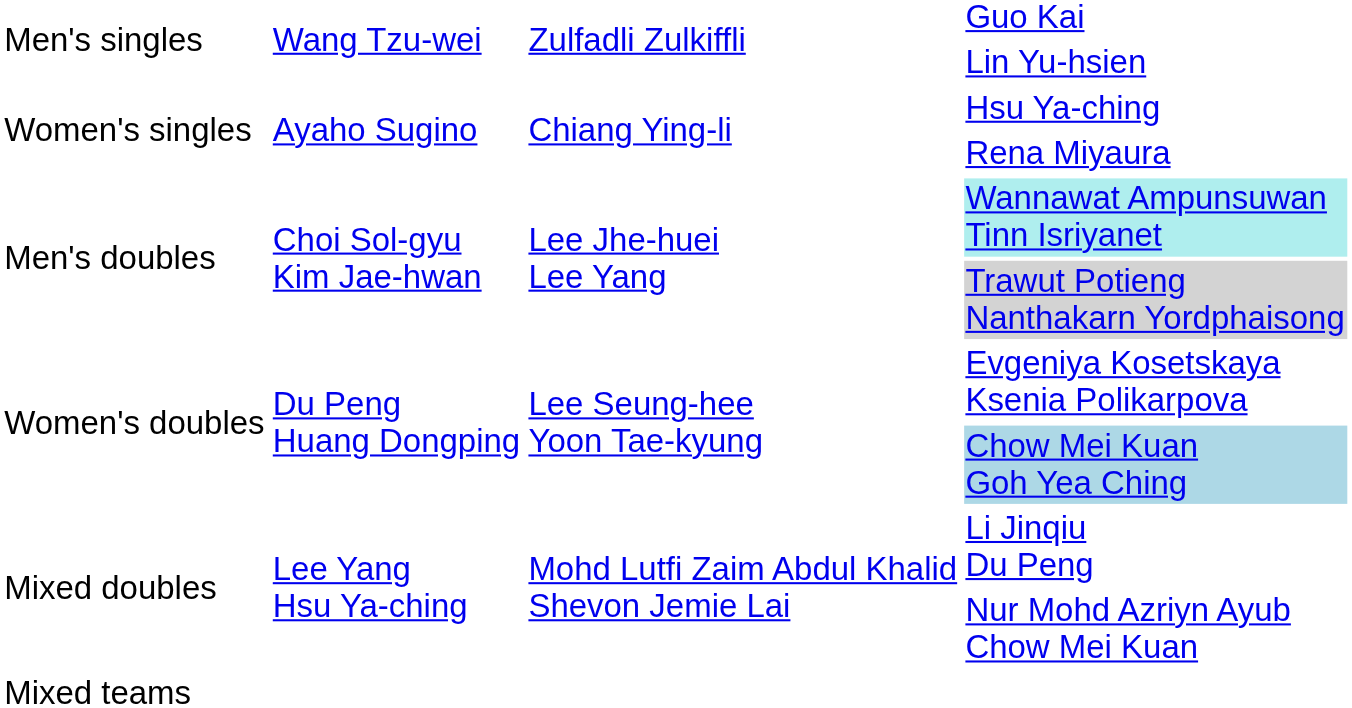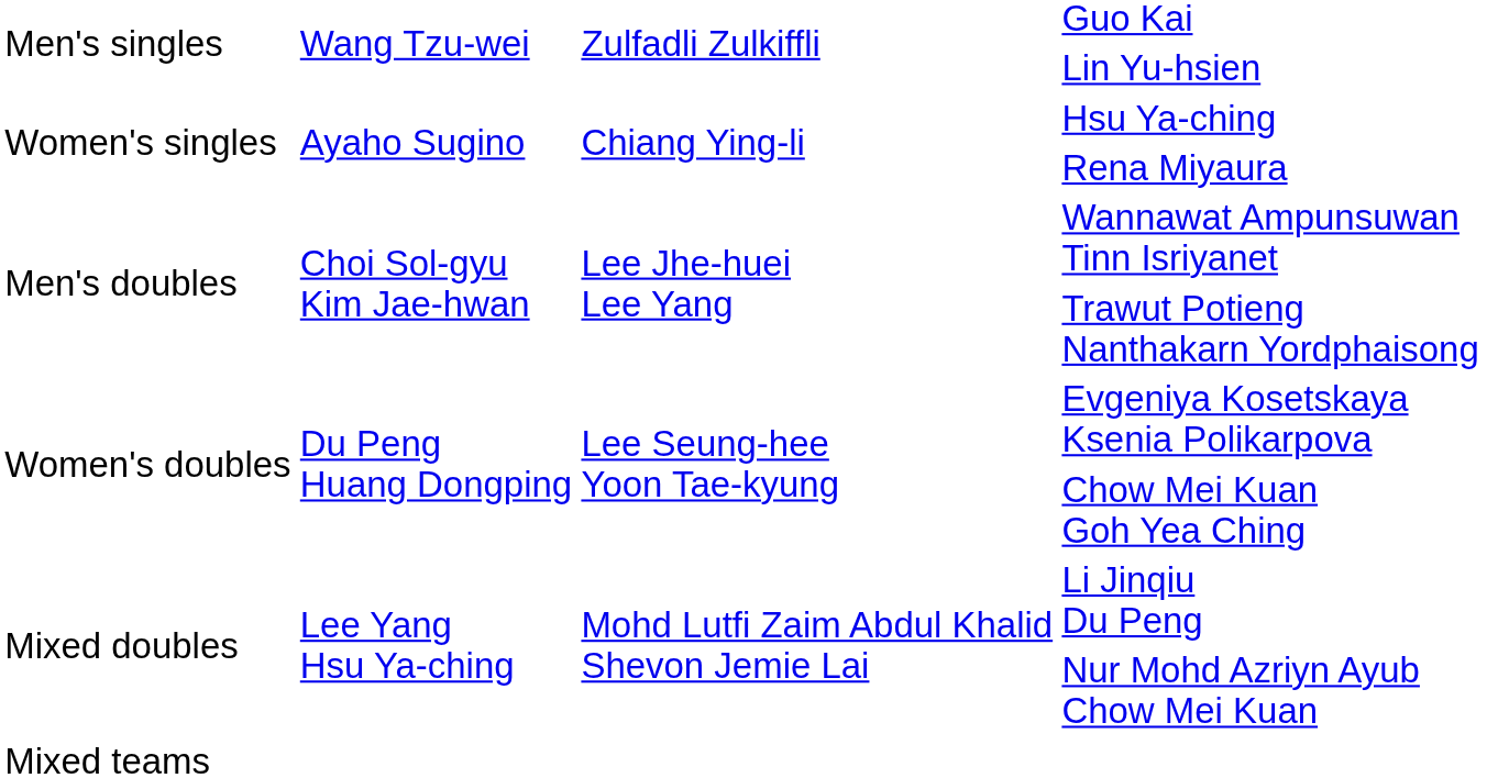Wannawat Ampunsuwan Tinn Isriyanet | column 4: paleturquoise background -> no background
Trawut Potieng Nanthakarn Yordphaisong | column 4: lightgrey background -> no background
Chow Mei Kuan Goh Yea Ching | column 4: lightblue background -> no background
